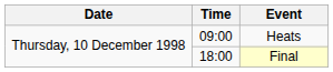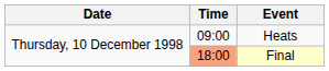Final | Time: no background -> lightsalmon background
